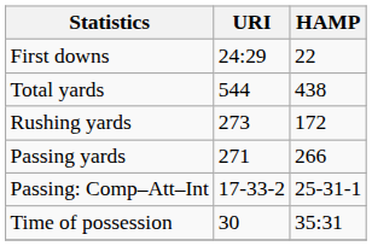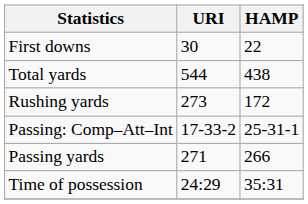First downs | URI: 24:29 -> 30
rows swapped: Passing yards <-> Passing: Comp–Att–Int
Time of possession | URI: 30 -> 24:29
